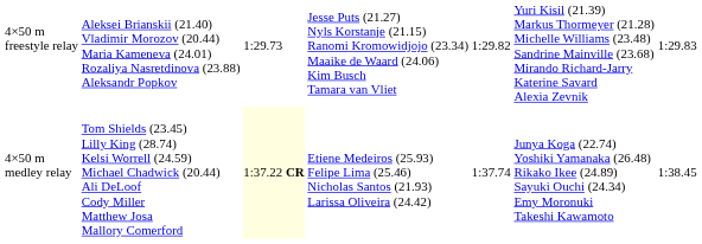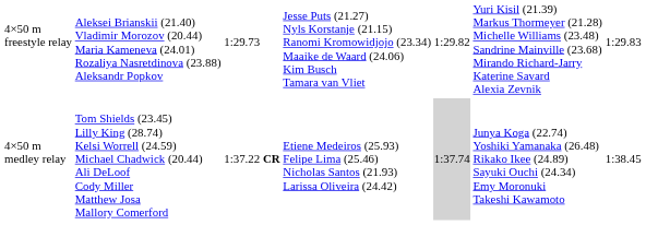4×50 m medley relay | column 3: lightyellow background -> no background
4×50 m medley relay | column 5: no background -> lightgrey background
